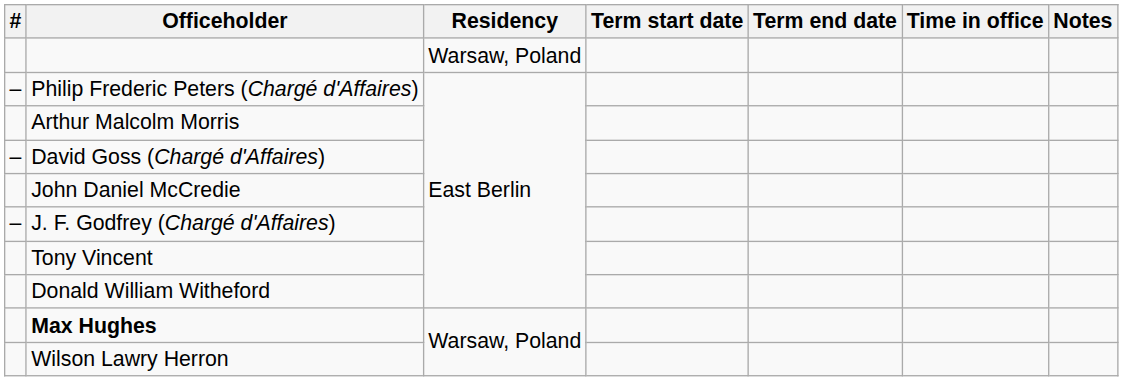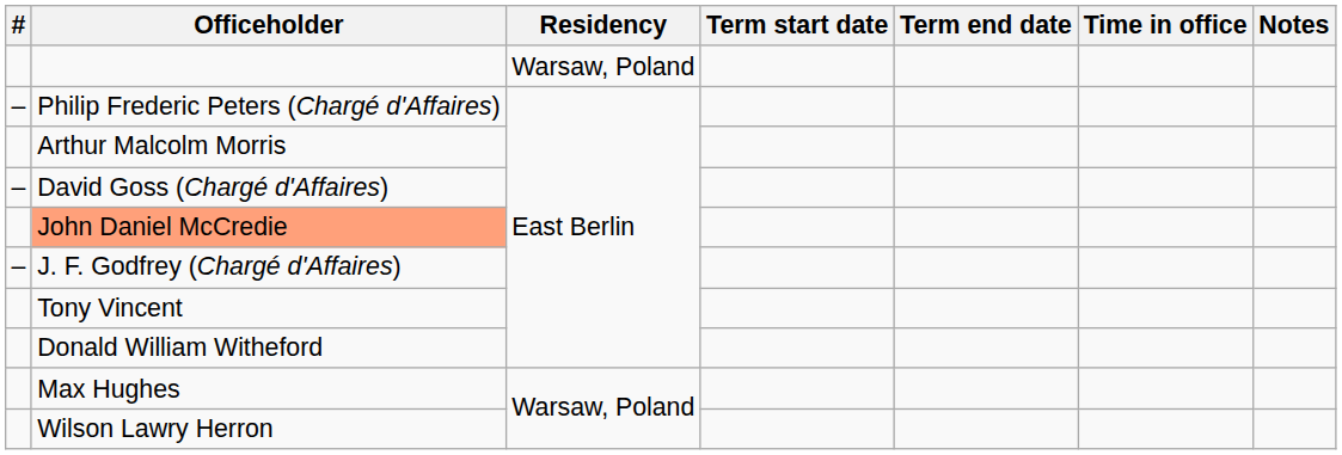John Daniel McCredie | Officeholder: no background -> lightsalmon background
Max Hughes | Officeholder: bold -> normal
